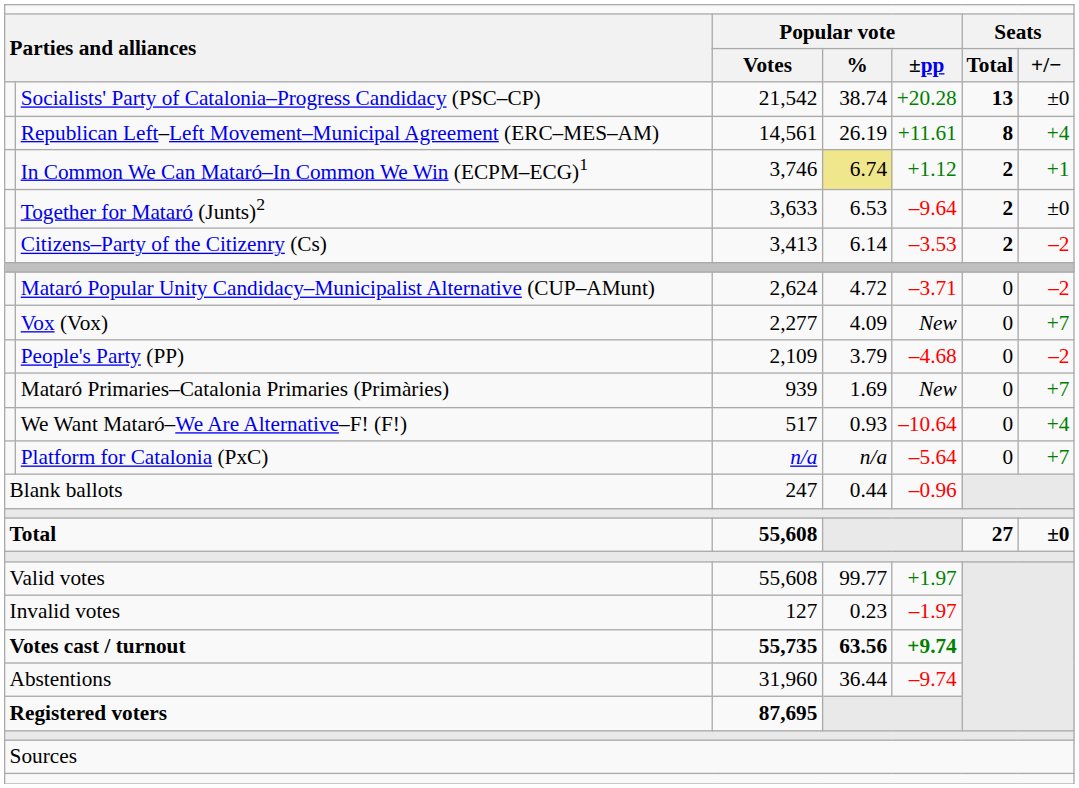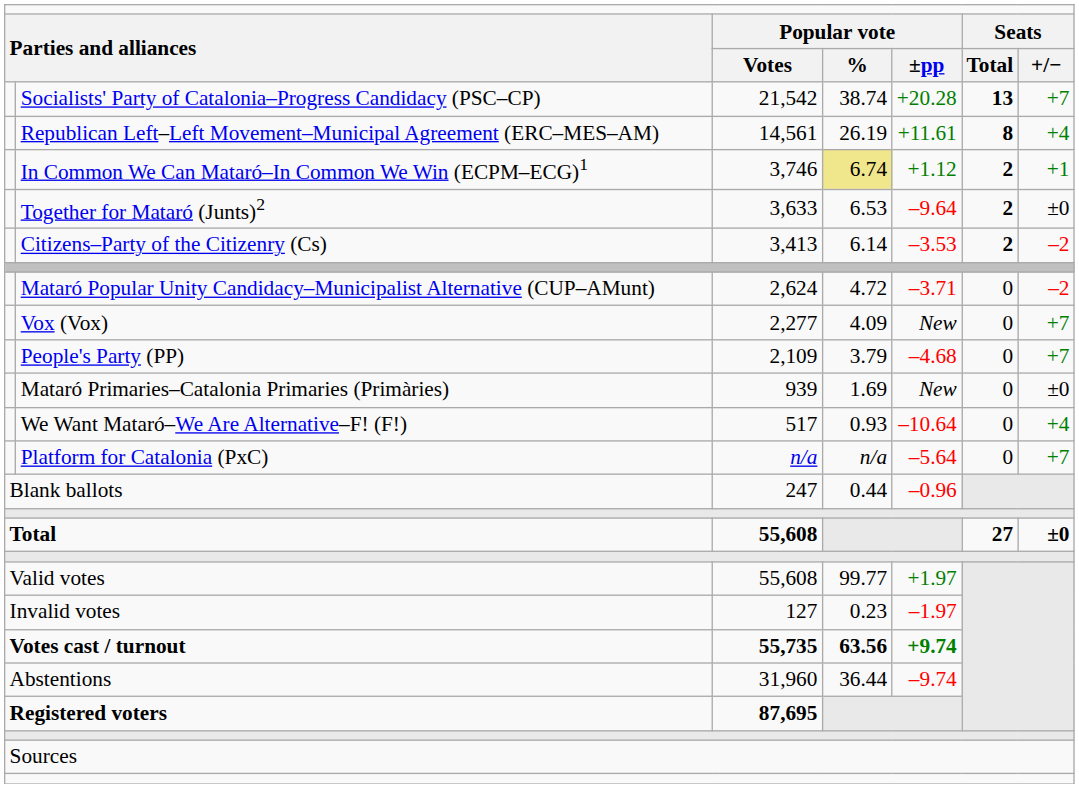Socialists' Party of Catalonia–Progress Candidacy (PSC–CP) | column 7: ±0 -> +7
People's Party (PP) | column 7: –2 -> +7
Mataró Primaries–Catalonia Primaries (Primàries) | column 7: +7 -> ±0
